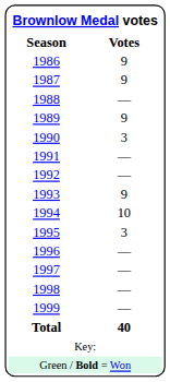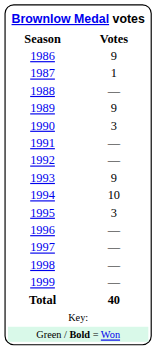1987 | Votes: 9 -> 1
